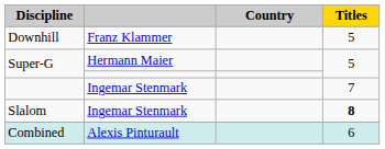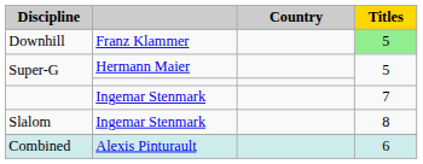Downhill | Titles: no background -> lightgreen background
Slalom | Titles: bold -> normal
